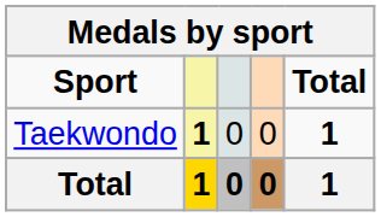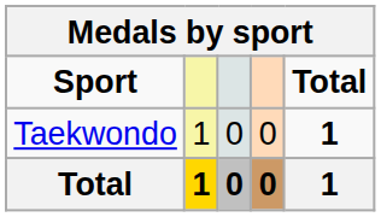Taekwondo | column 2: bold -> normal
